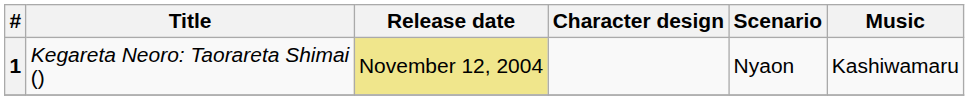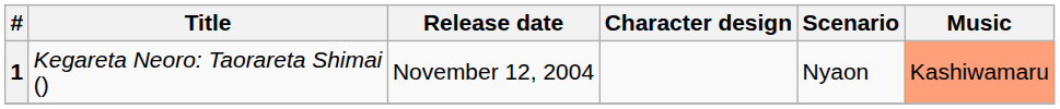1 | Release date: khaki background -> no background
1 | Music: no background -> lightsalmon background
